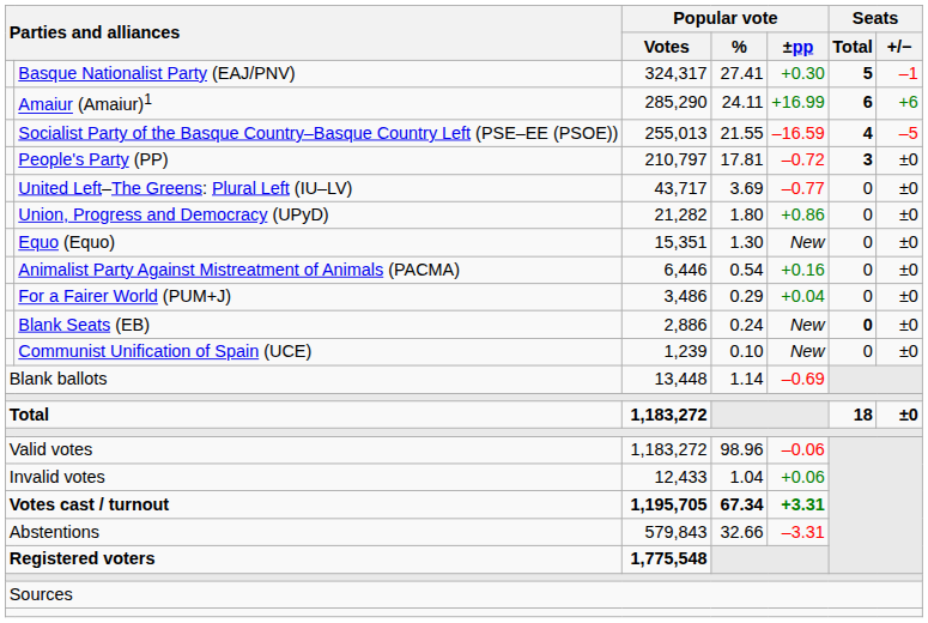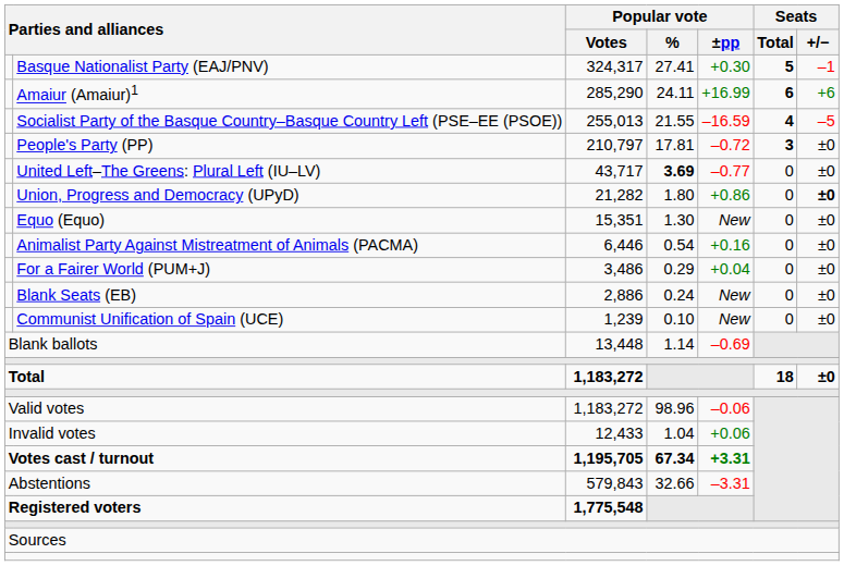United Left–The Greens: Plural Left (IU–LV) | Popular vote / %: normal -> bold
Union, Progress and Democracy (UPyD) | Seats / +/−: normal -> bold
Blank Seats (EB) | Seats / Total: bold -> normal
